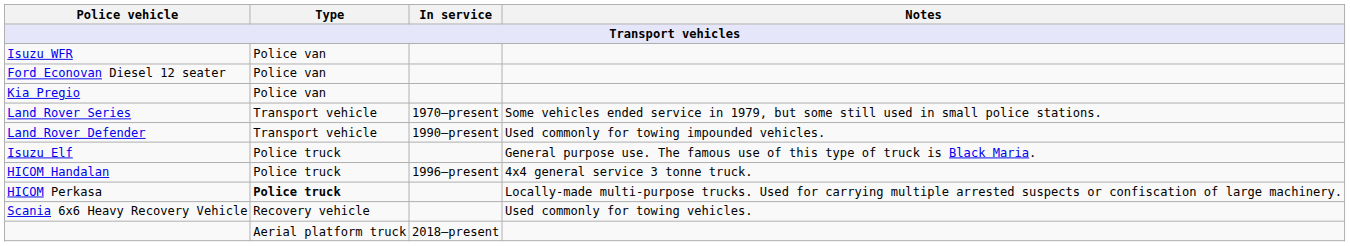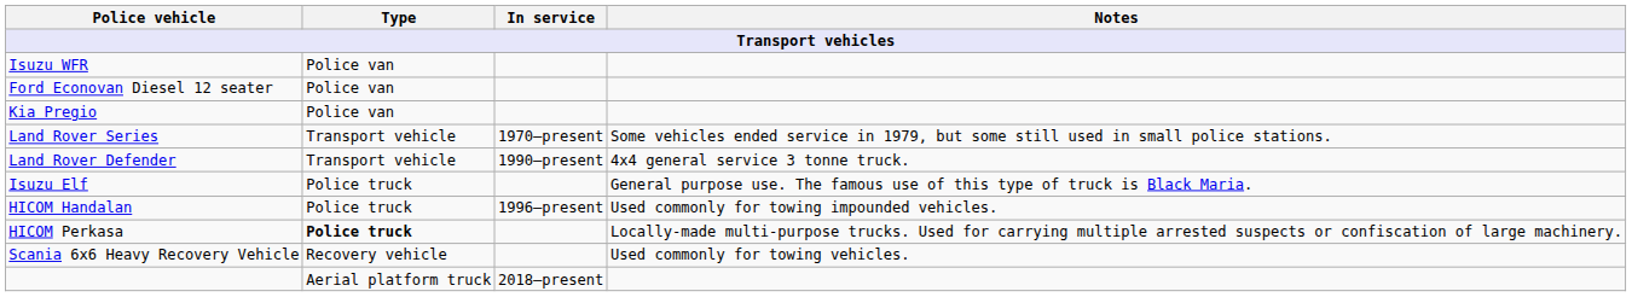Land Rover Defender | Notes: Used commonly for towing impounded vehicles. -> 4x4 general service 3 tonne truck.
HICOM Handalan | Notes: 4x4 general service 3 tonne truck. -> Used commonly for towing impounded vehicles.
